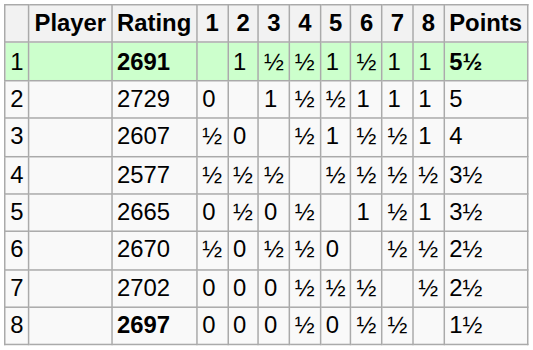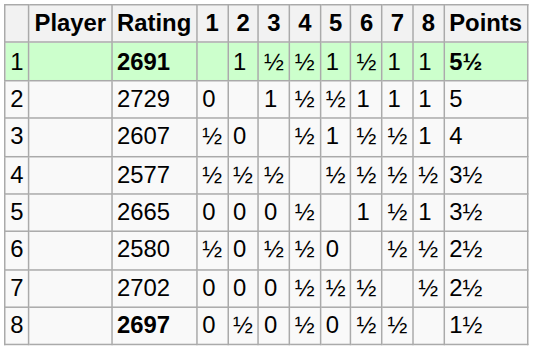row 6 | 2: ½ -> 0
row 7 | Rating: 2670 -> 2580
row 9 | 2: 0 -> ½
